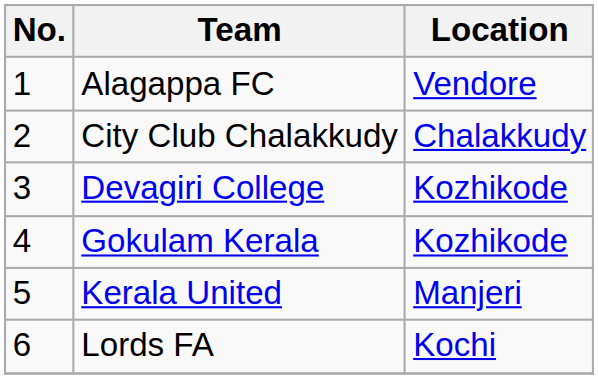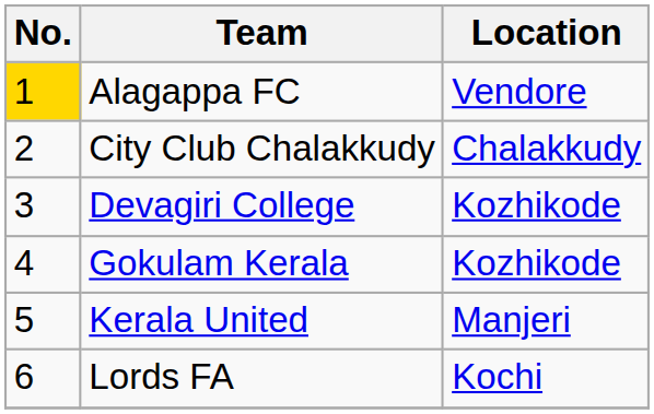Alagappa FC | No.: no background -> gold background
